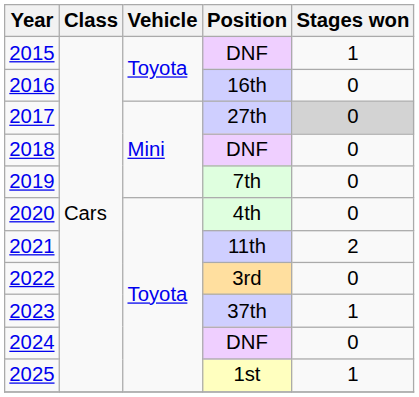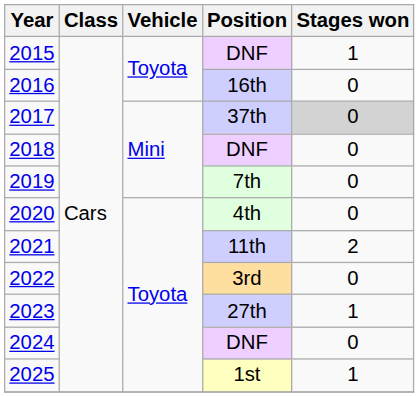2017 | Position: 27th -> 37th
2023 | Position: 37th -> 27th
